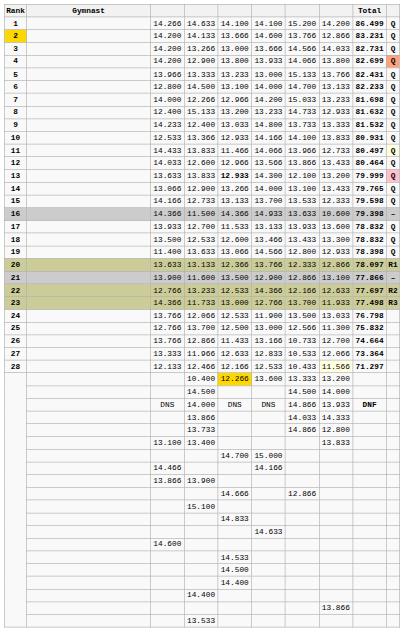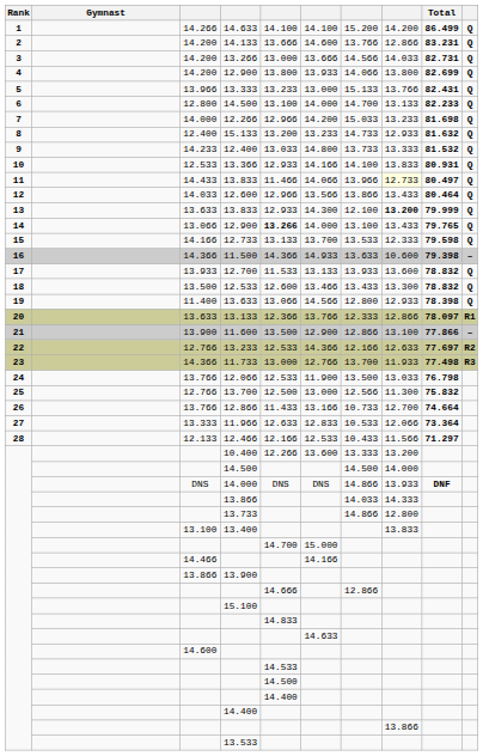14.133 | Rank: gold background -> no background
14.200 / 12.900 | column 10: lightsalmon background -> no background
14.433 / 13.833 | column 8: no background -> lightyellow background
14.433 / 13.833 | column 10: lightyellow background -> no background
13.633 / 13.833 | column 5: bold -> normal
13.633 / 13.833 | column 8: normal -> bold
13.633 / 13.833 | column 10: pink background -> no background
13.066 / 12.900 | column 5: normal -> bold
12.466 | column 8: lightyellow background -> no background
10.400 | column 5: gold background -> no background
